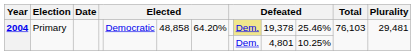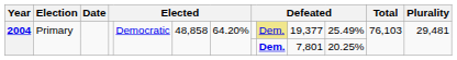row 2 | column 10: 19,378 -> 19,377
row 2 | column 11: 25.46% -> 25.49%
row 3 | column 9: normal -> bold
row 3 | column 10: 4,801 -> 7,801
row 3 | column 11: 10.25% -> 20.25%
